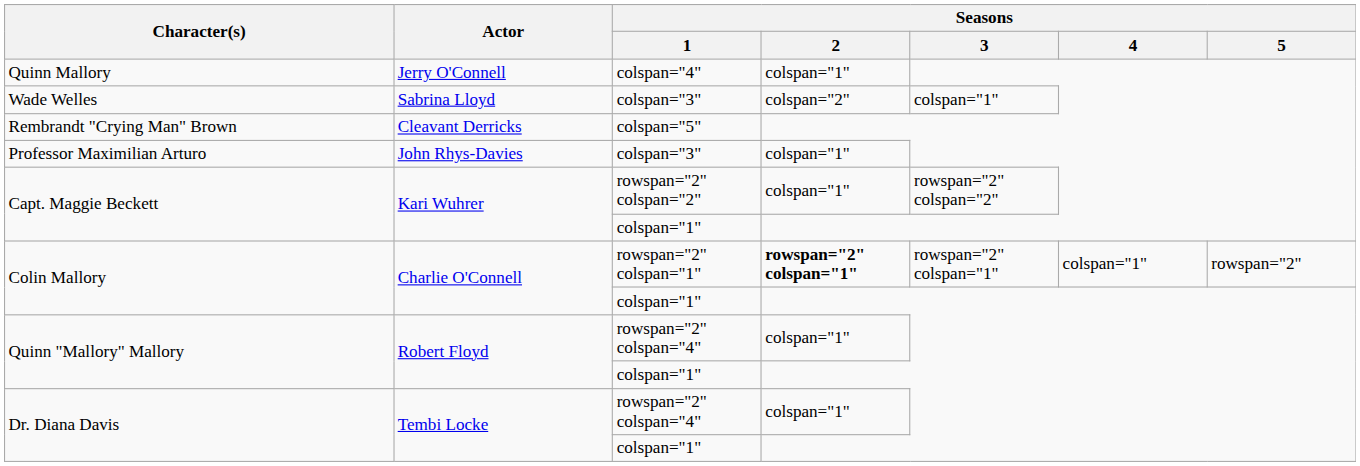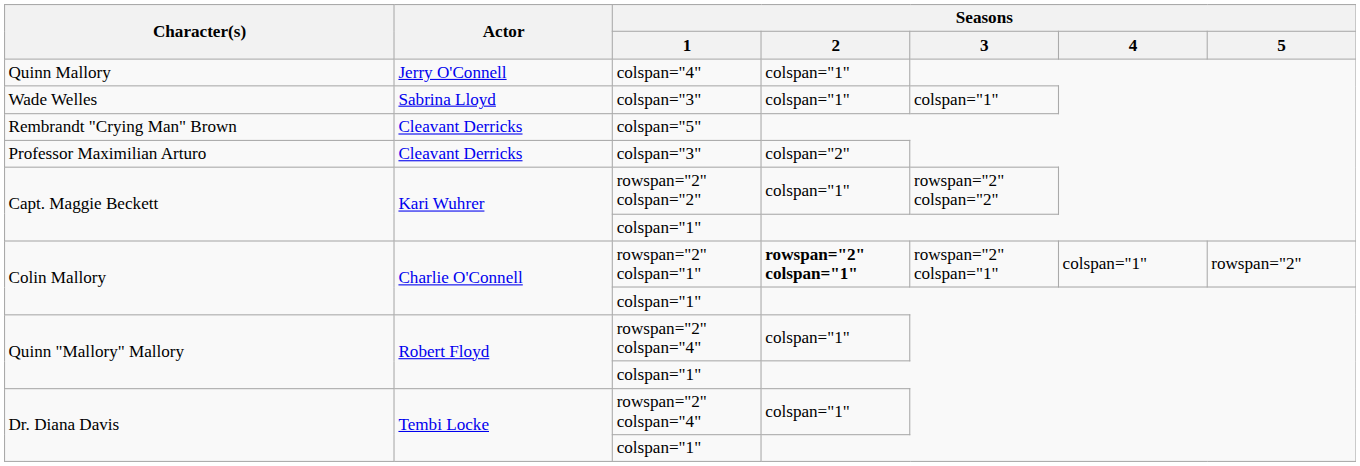Wade Welles | Seasons / 2: colspan="2" -> colspan="1"
Professor Maximilian Arturo | Actor: John Rhys-Davies -> Cleavant Derricks
Professor Maximilian Arturo | Seasons / 2: colspan="1" -> colspan="2"
